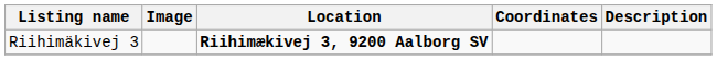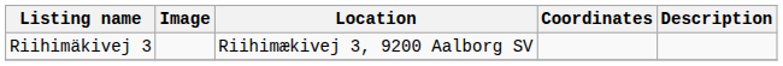Riihimäkivej 3 | Location: bold -> normal
